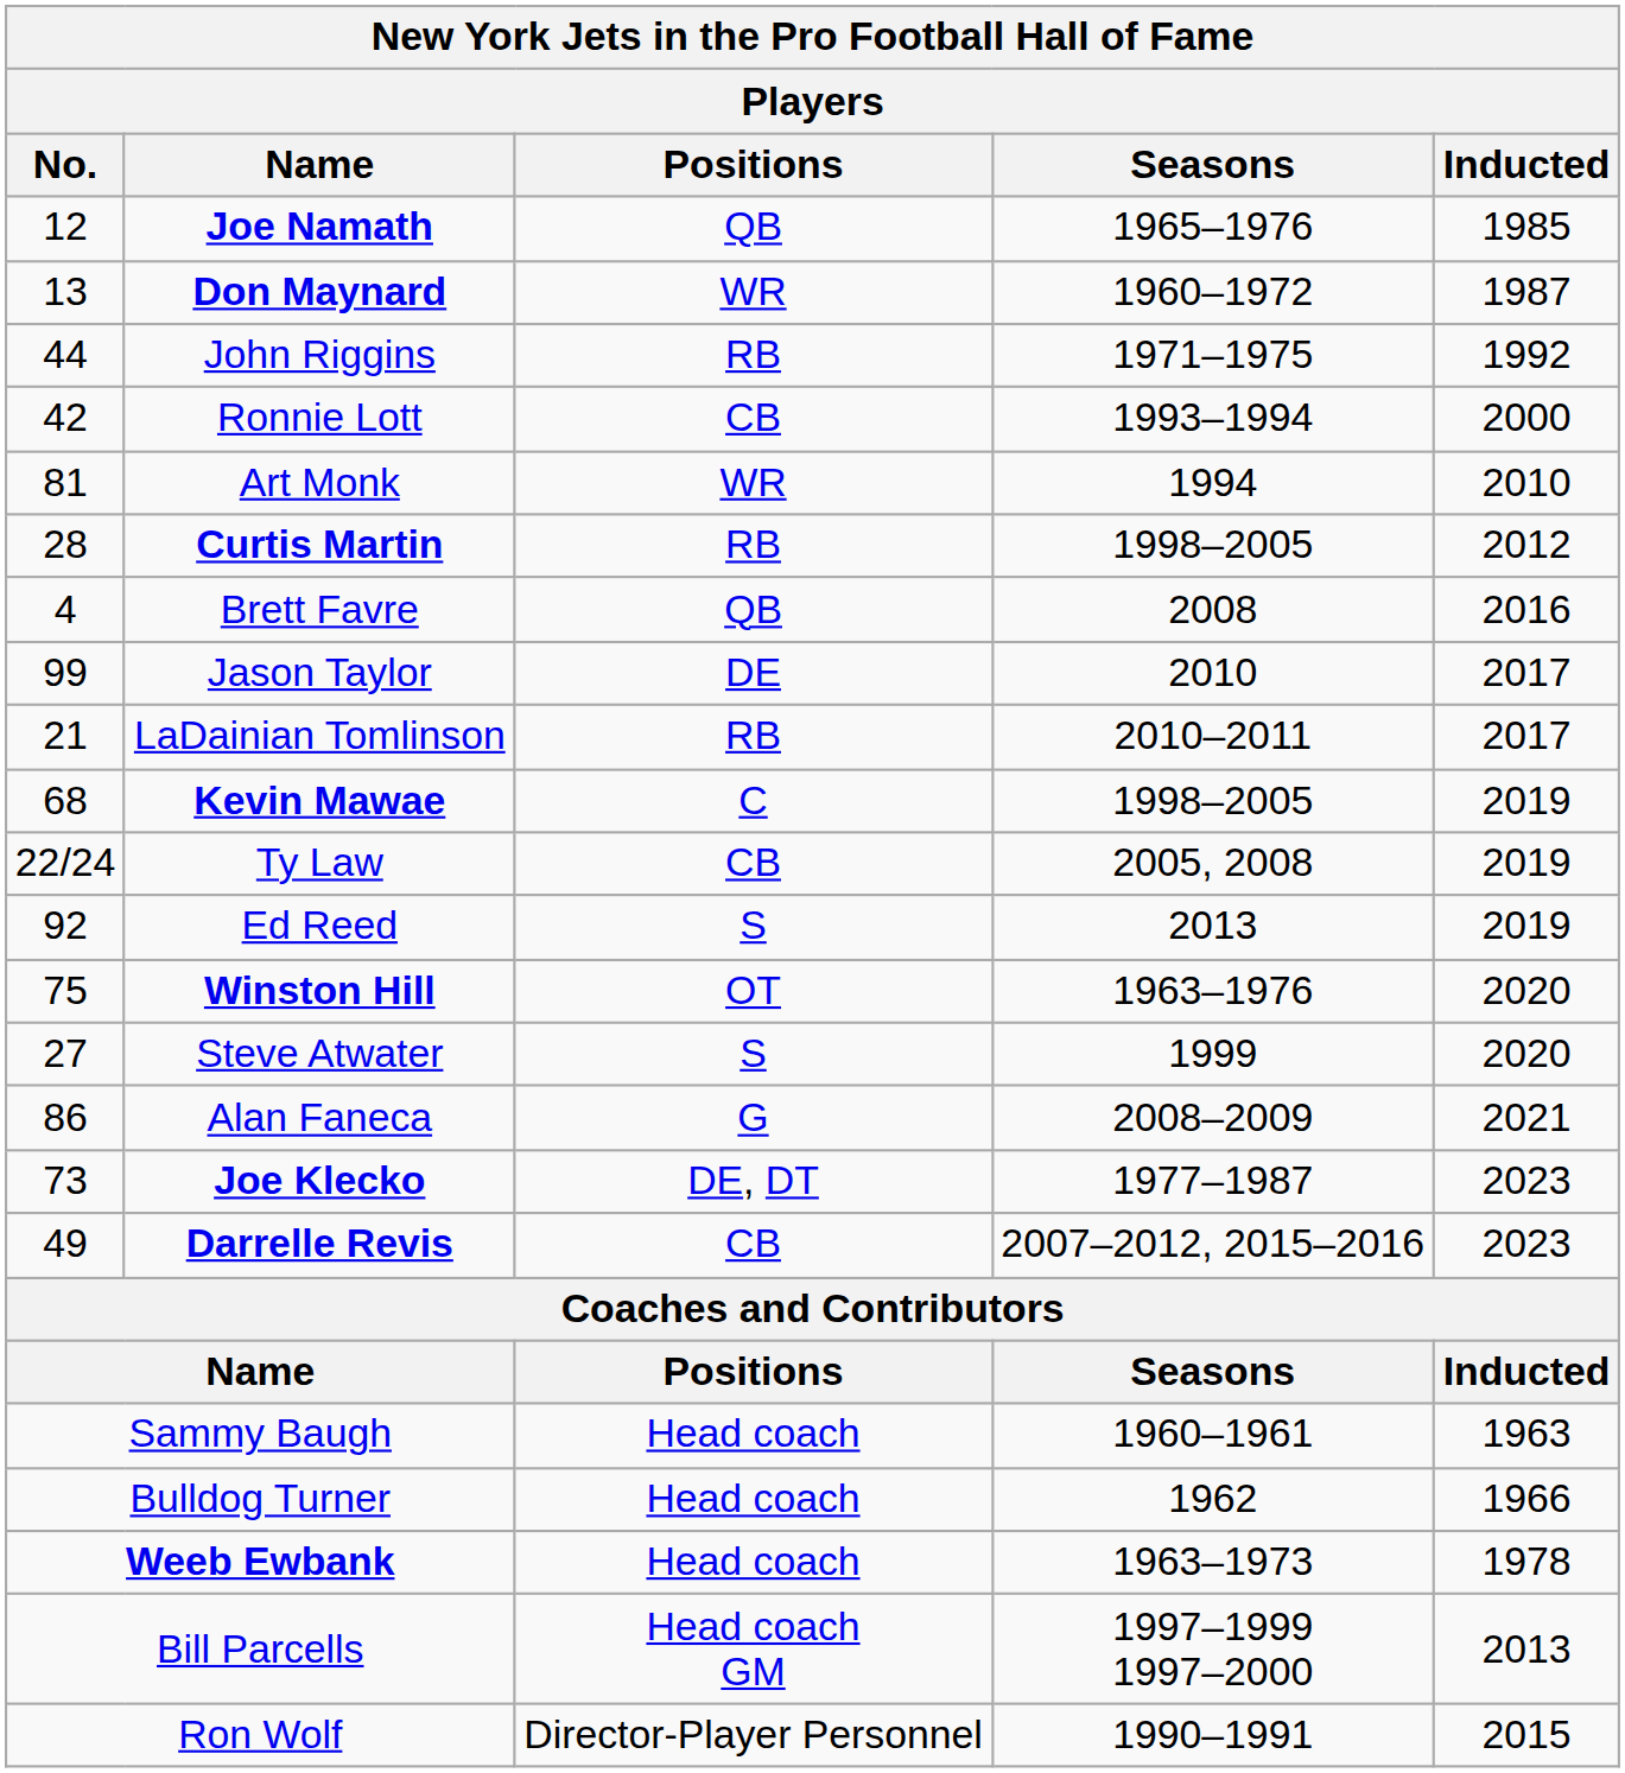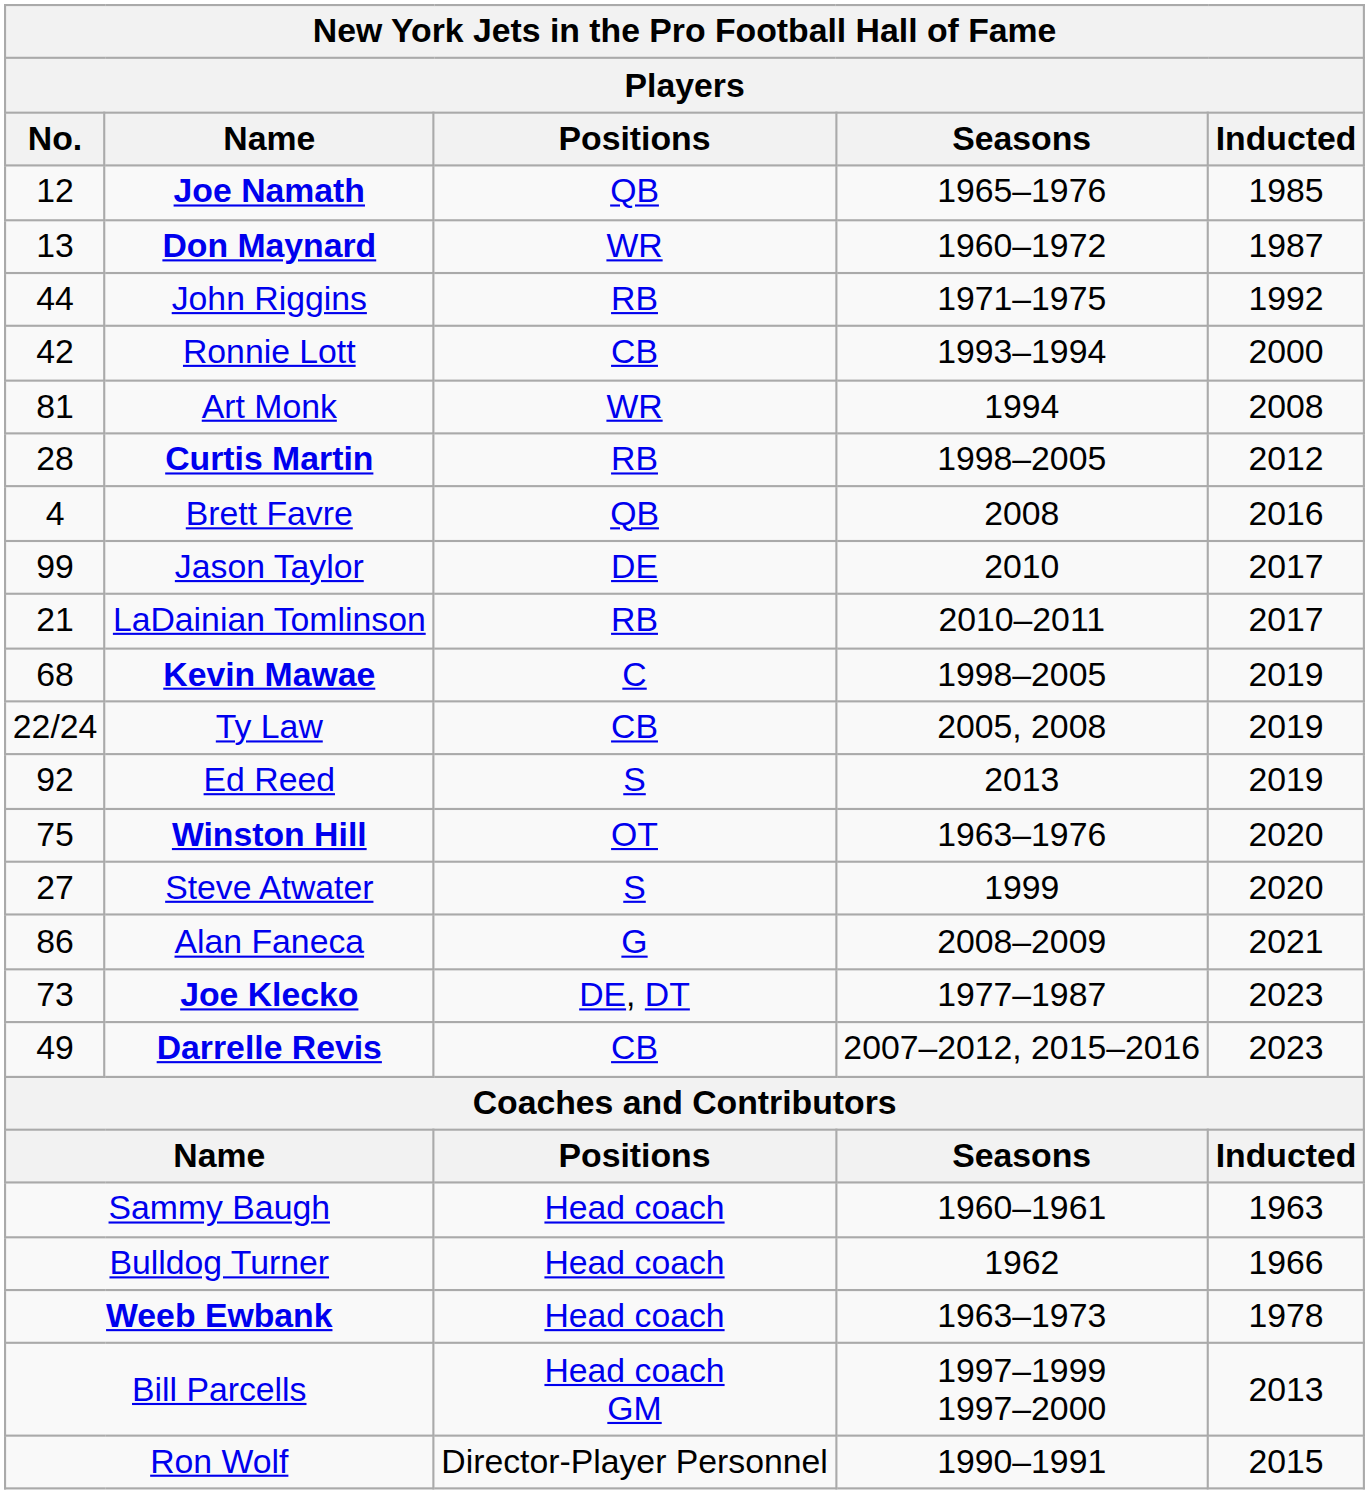Art Monk | Inducted: 2010 -> 2008
